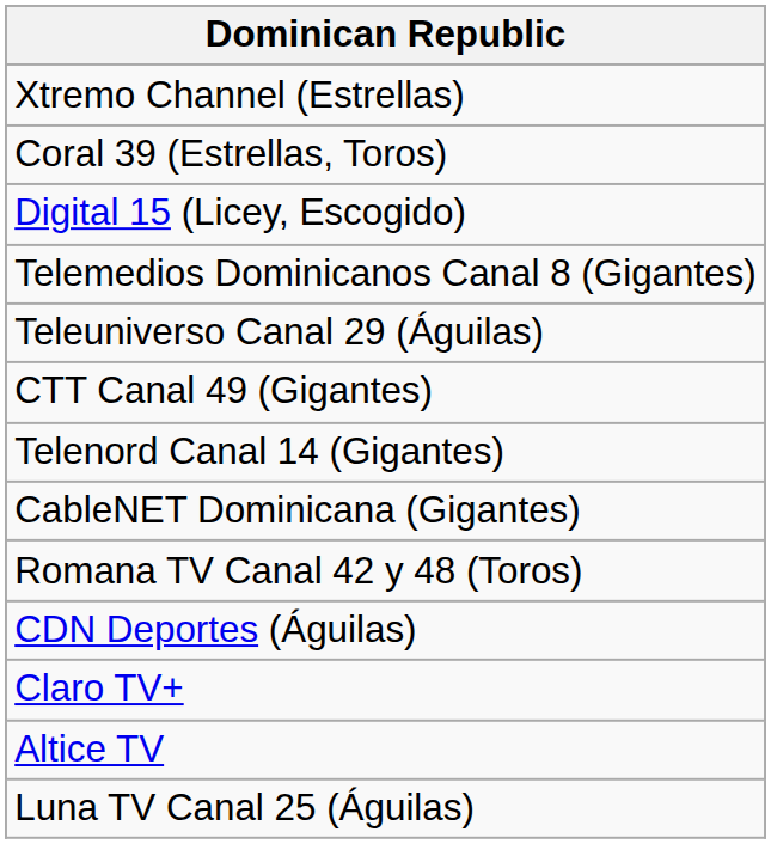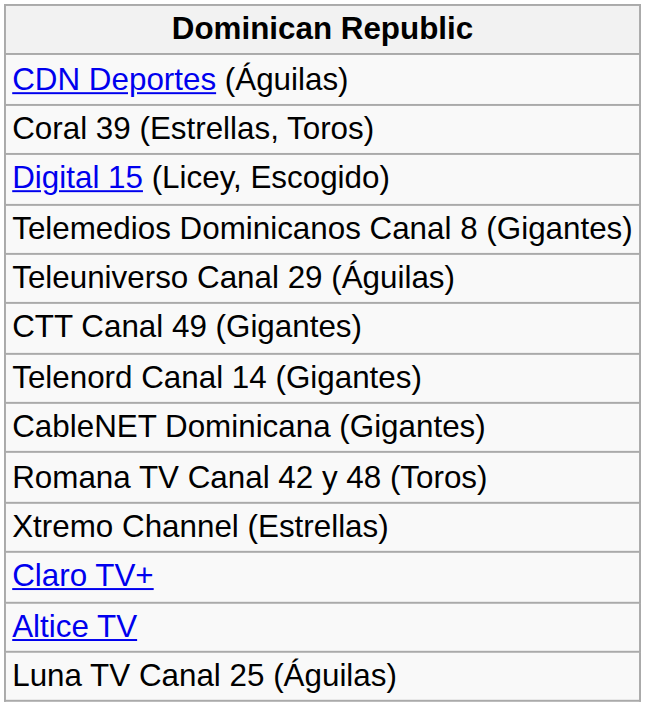row 2 | column 1: Xtremo Channel (Estrellas) -> CDN Deportes (Águilas)
row 11 | column 1: CDN Deportes (Águilas) -> Xtremo Channel (Estrellas)
